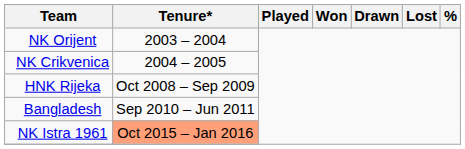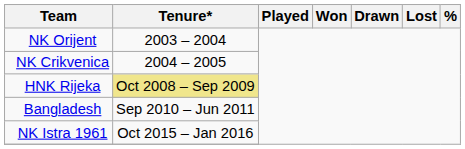HNK Rijeka | Tenure*: no background -> khaki background
NK Istra 1961 | Tenure*: lightsalmon background -> no background
